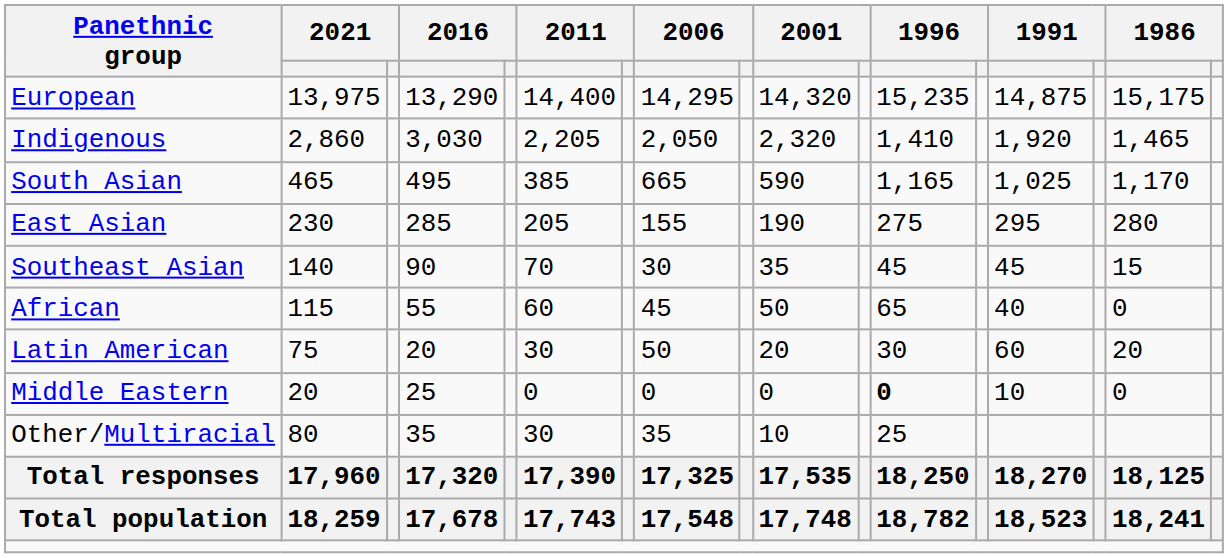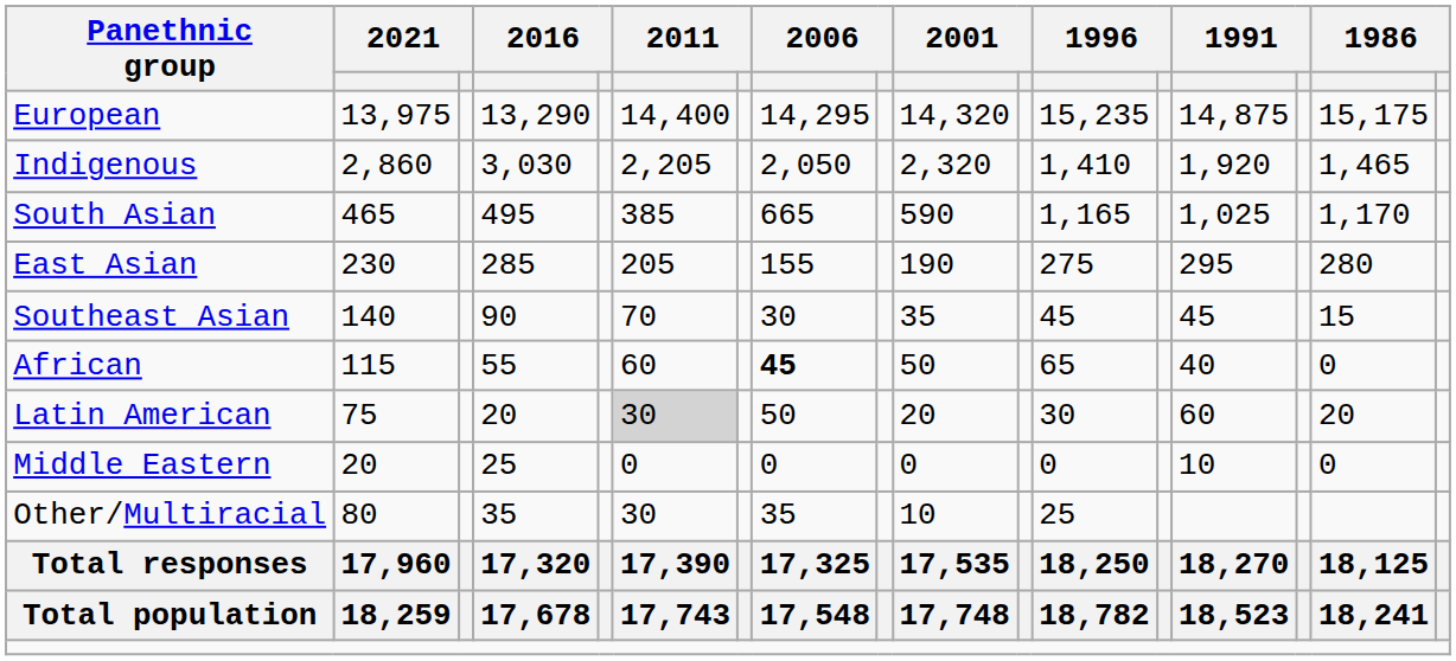African | column 8: normal -> bold
Latin American | column 6: no background -> lightgrey background
Middle Eastern | column 12: bold -> normal
